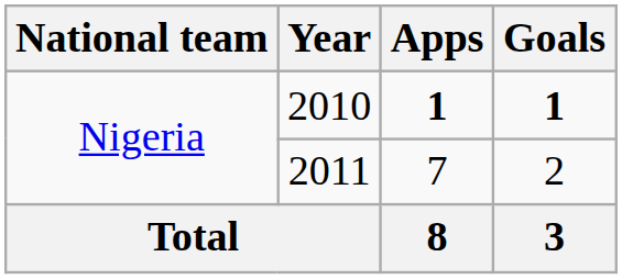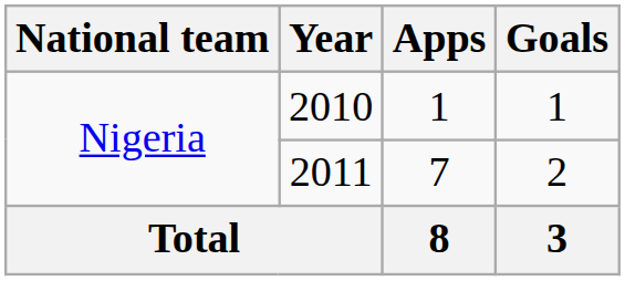2010 | Apps: bold -> normal
2010 | Goals: bold -> normal
